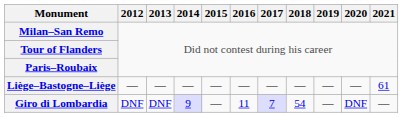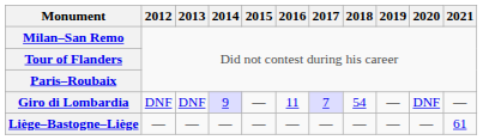rows swapped: Liège–Bastogne–Liège <-> Giro di Lombardia
